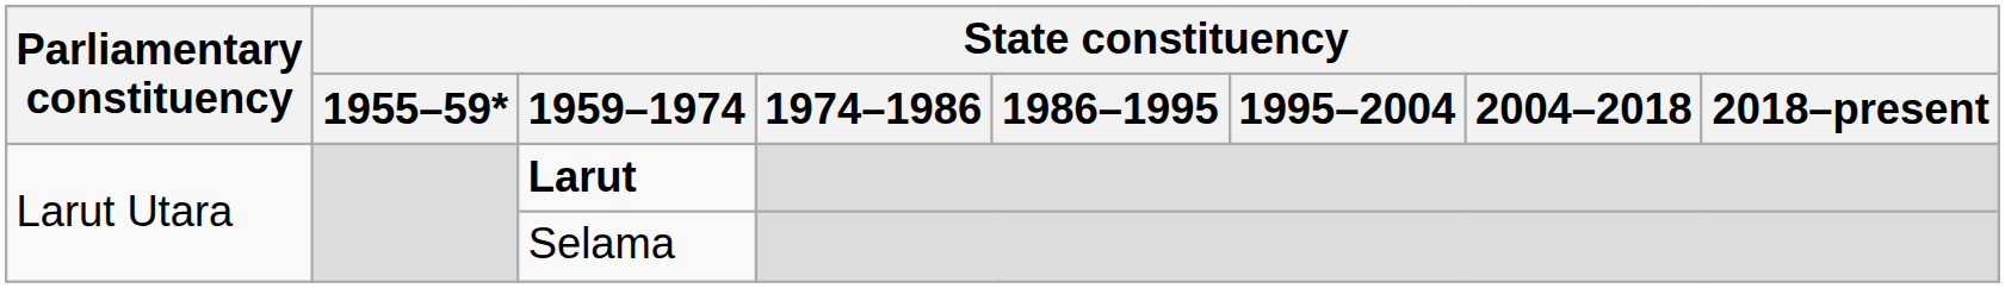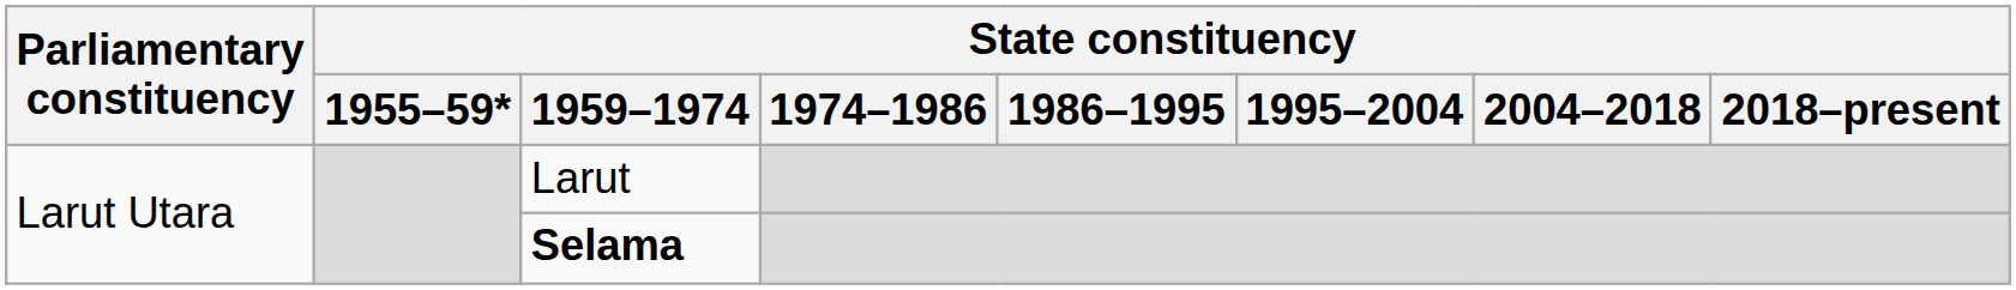Larut | State constituency / 1959–1974: bold -> normal
Selama | State constituency / 1959–1974: normal -> bold
